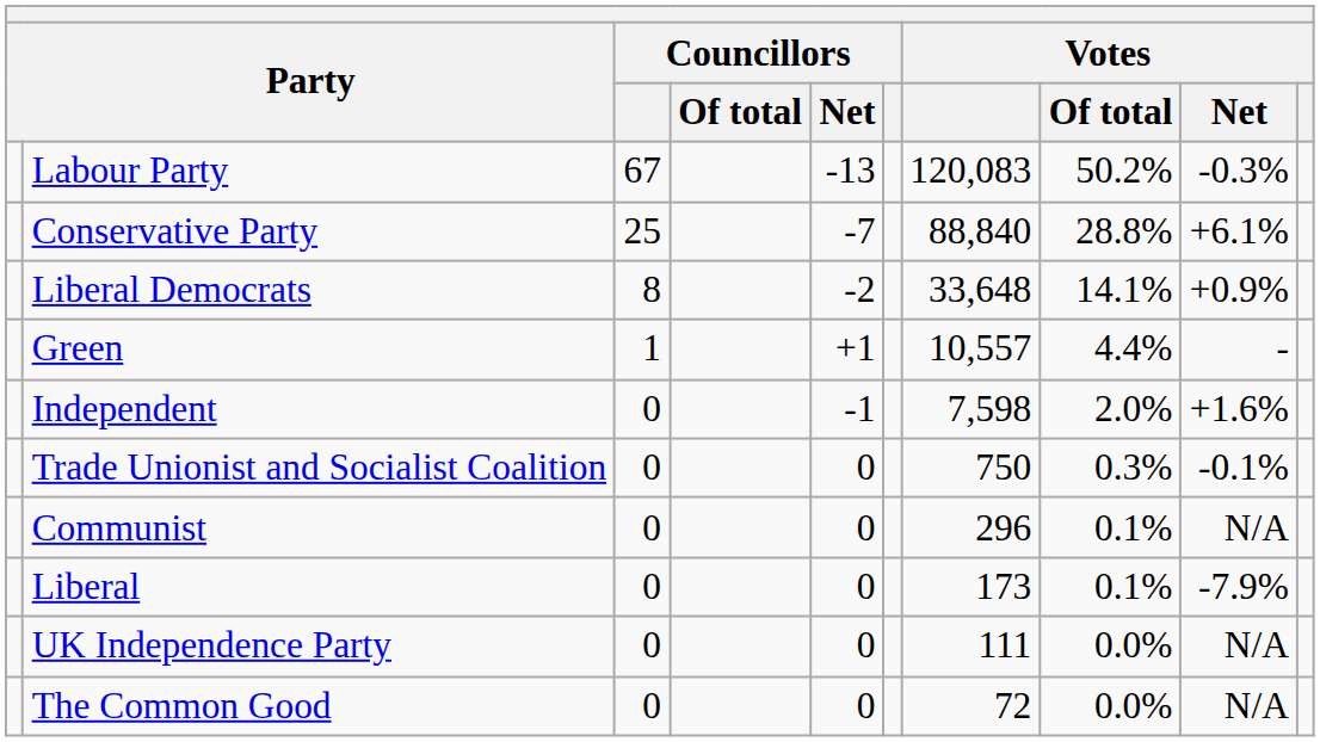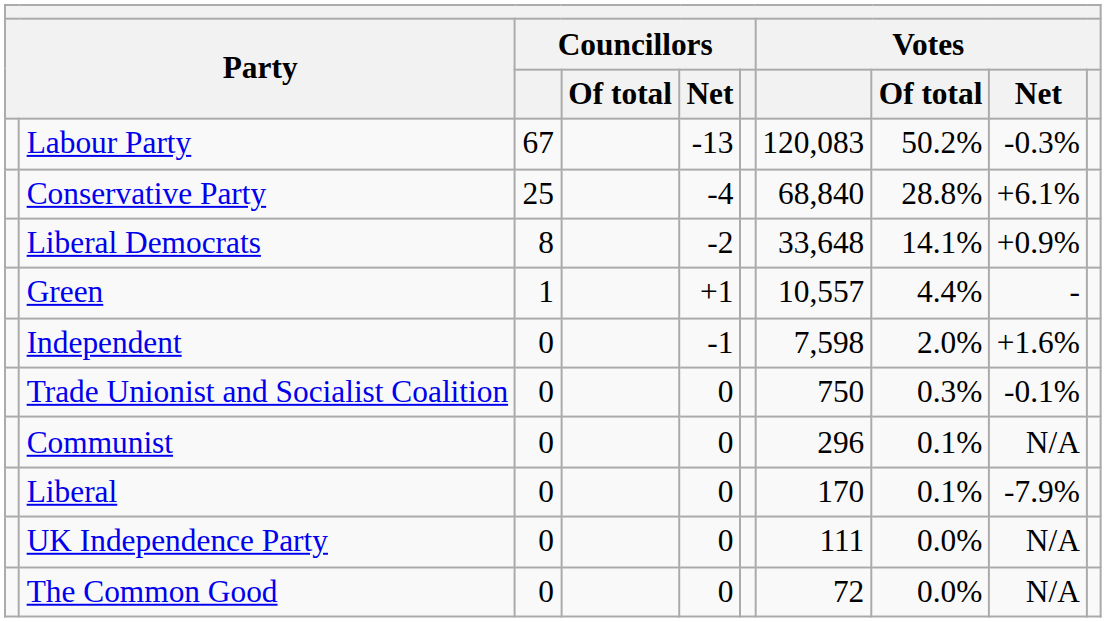Conservative Party | Councillors / Net: -7 -> -4
Conservative Party | column 7: 88,840 -> 68,840
Liberal | column 7: 173 -> 170
